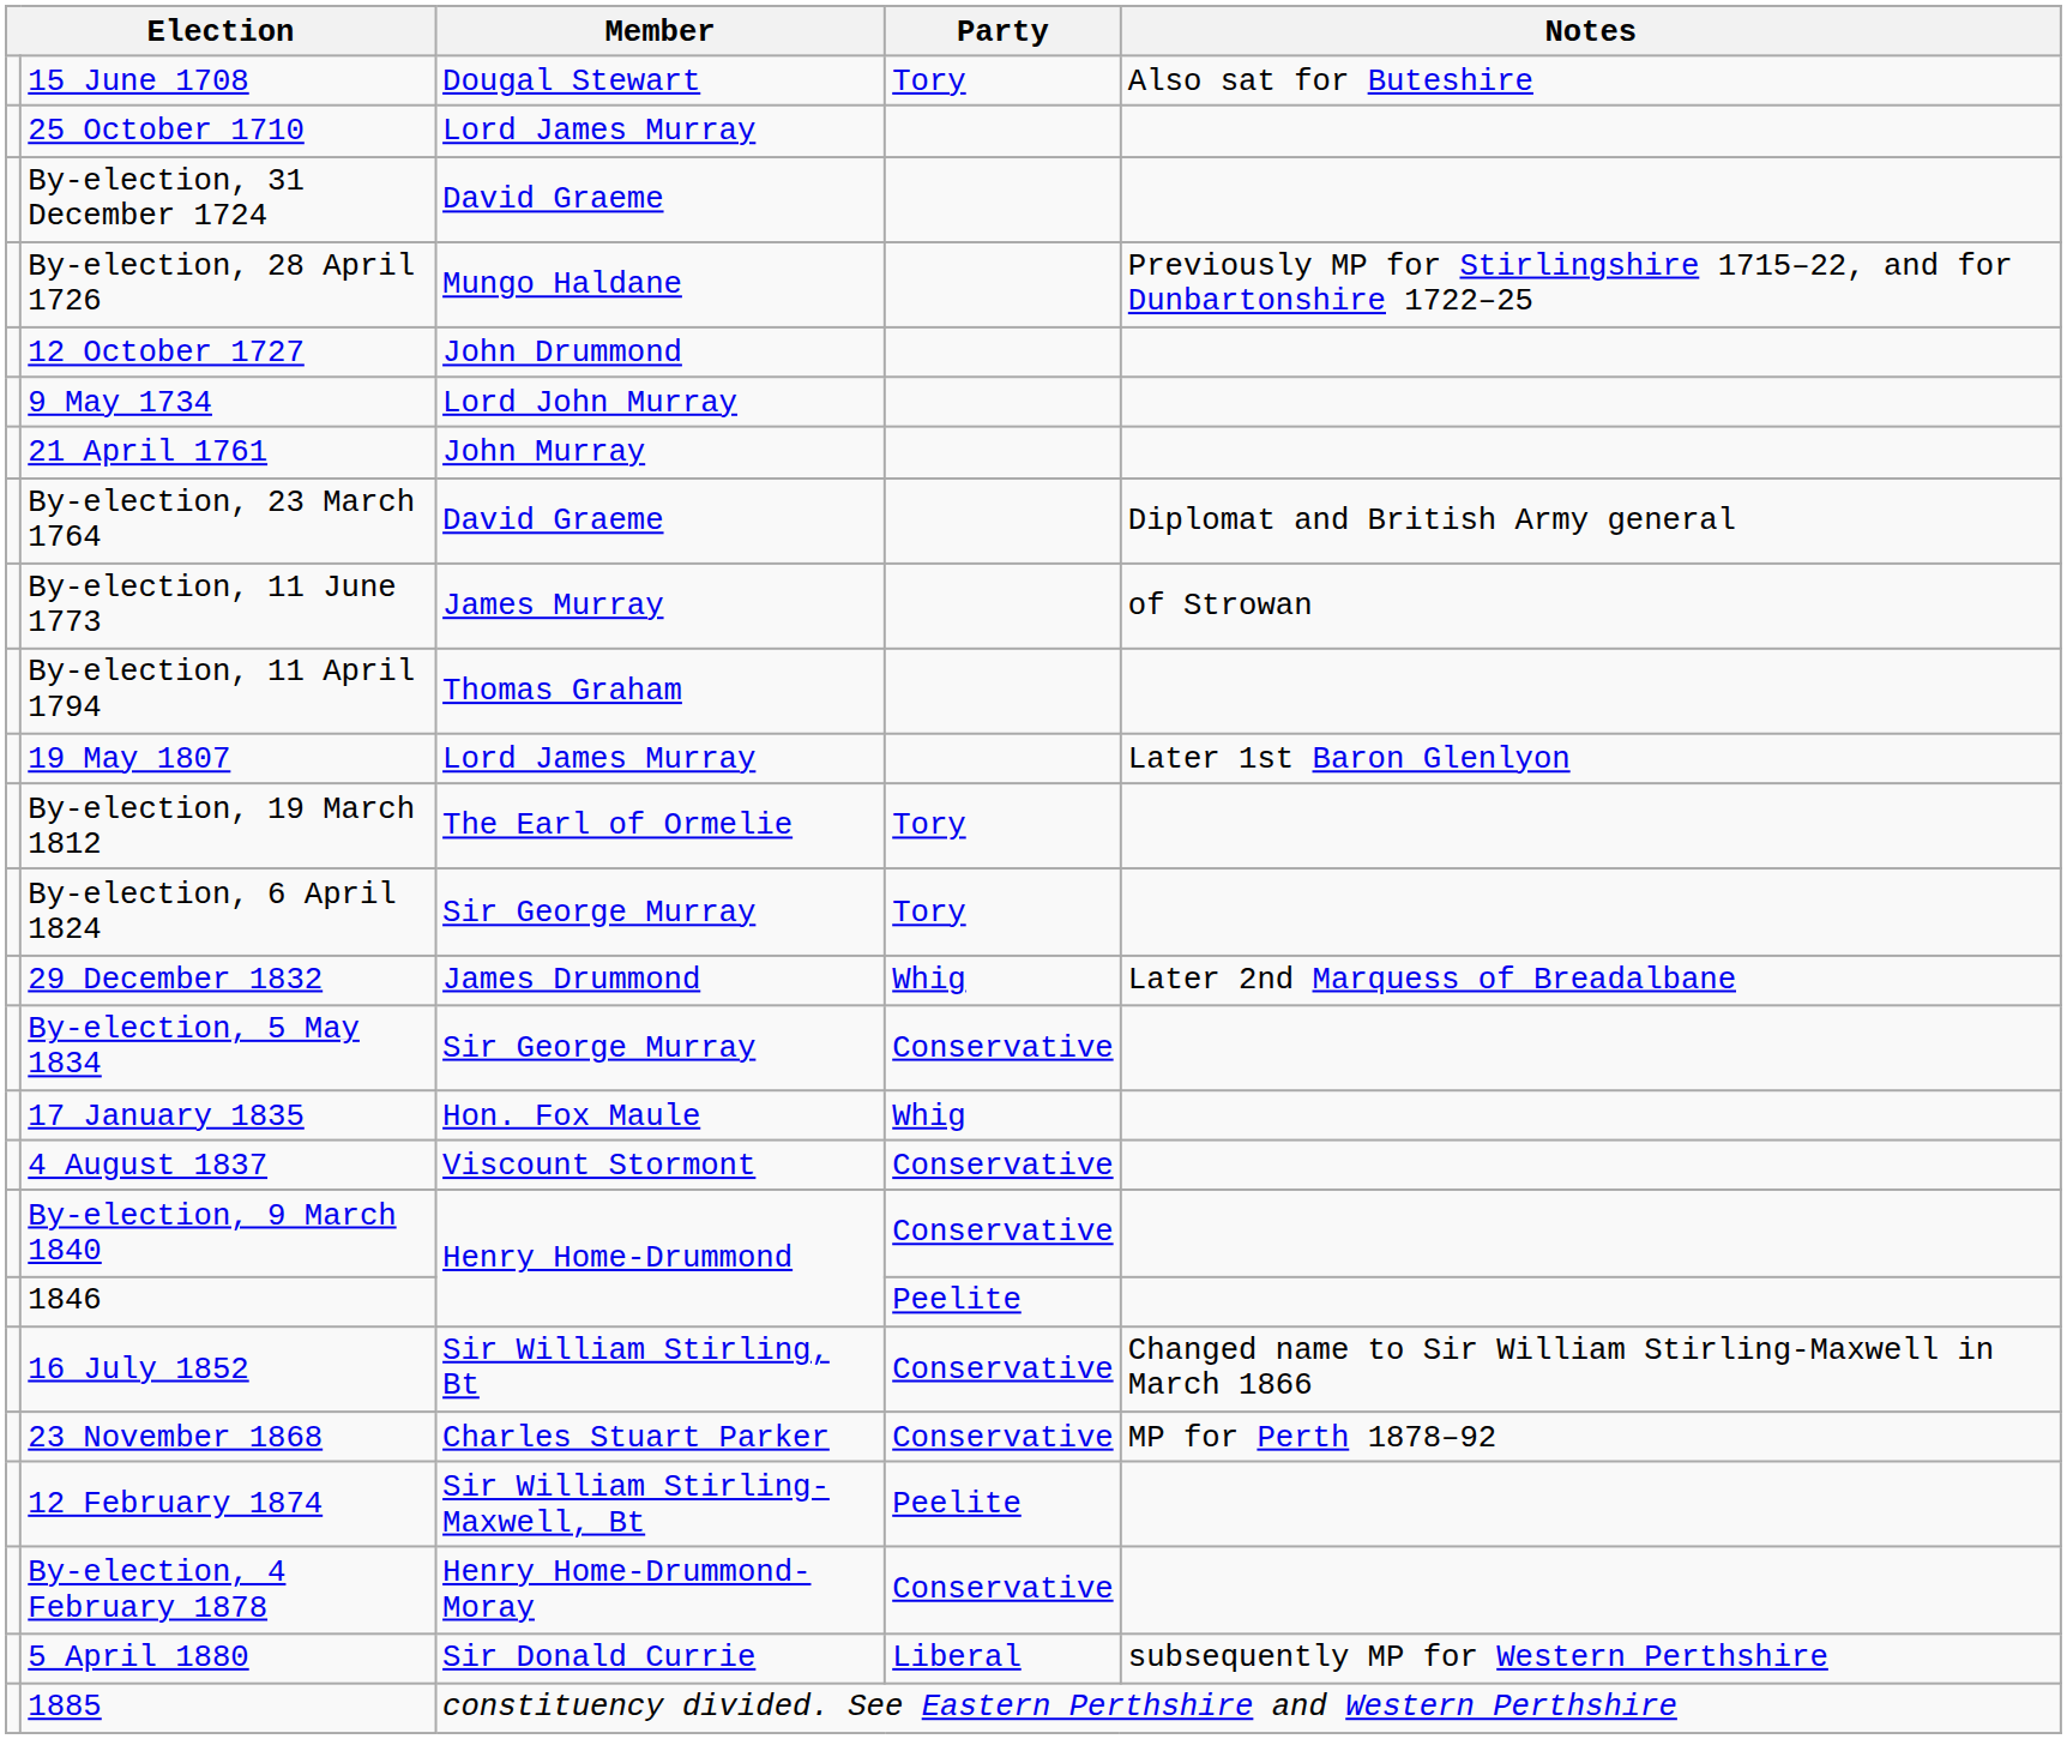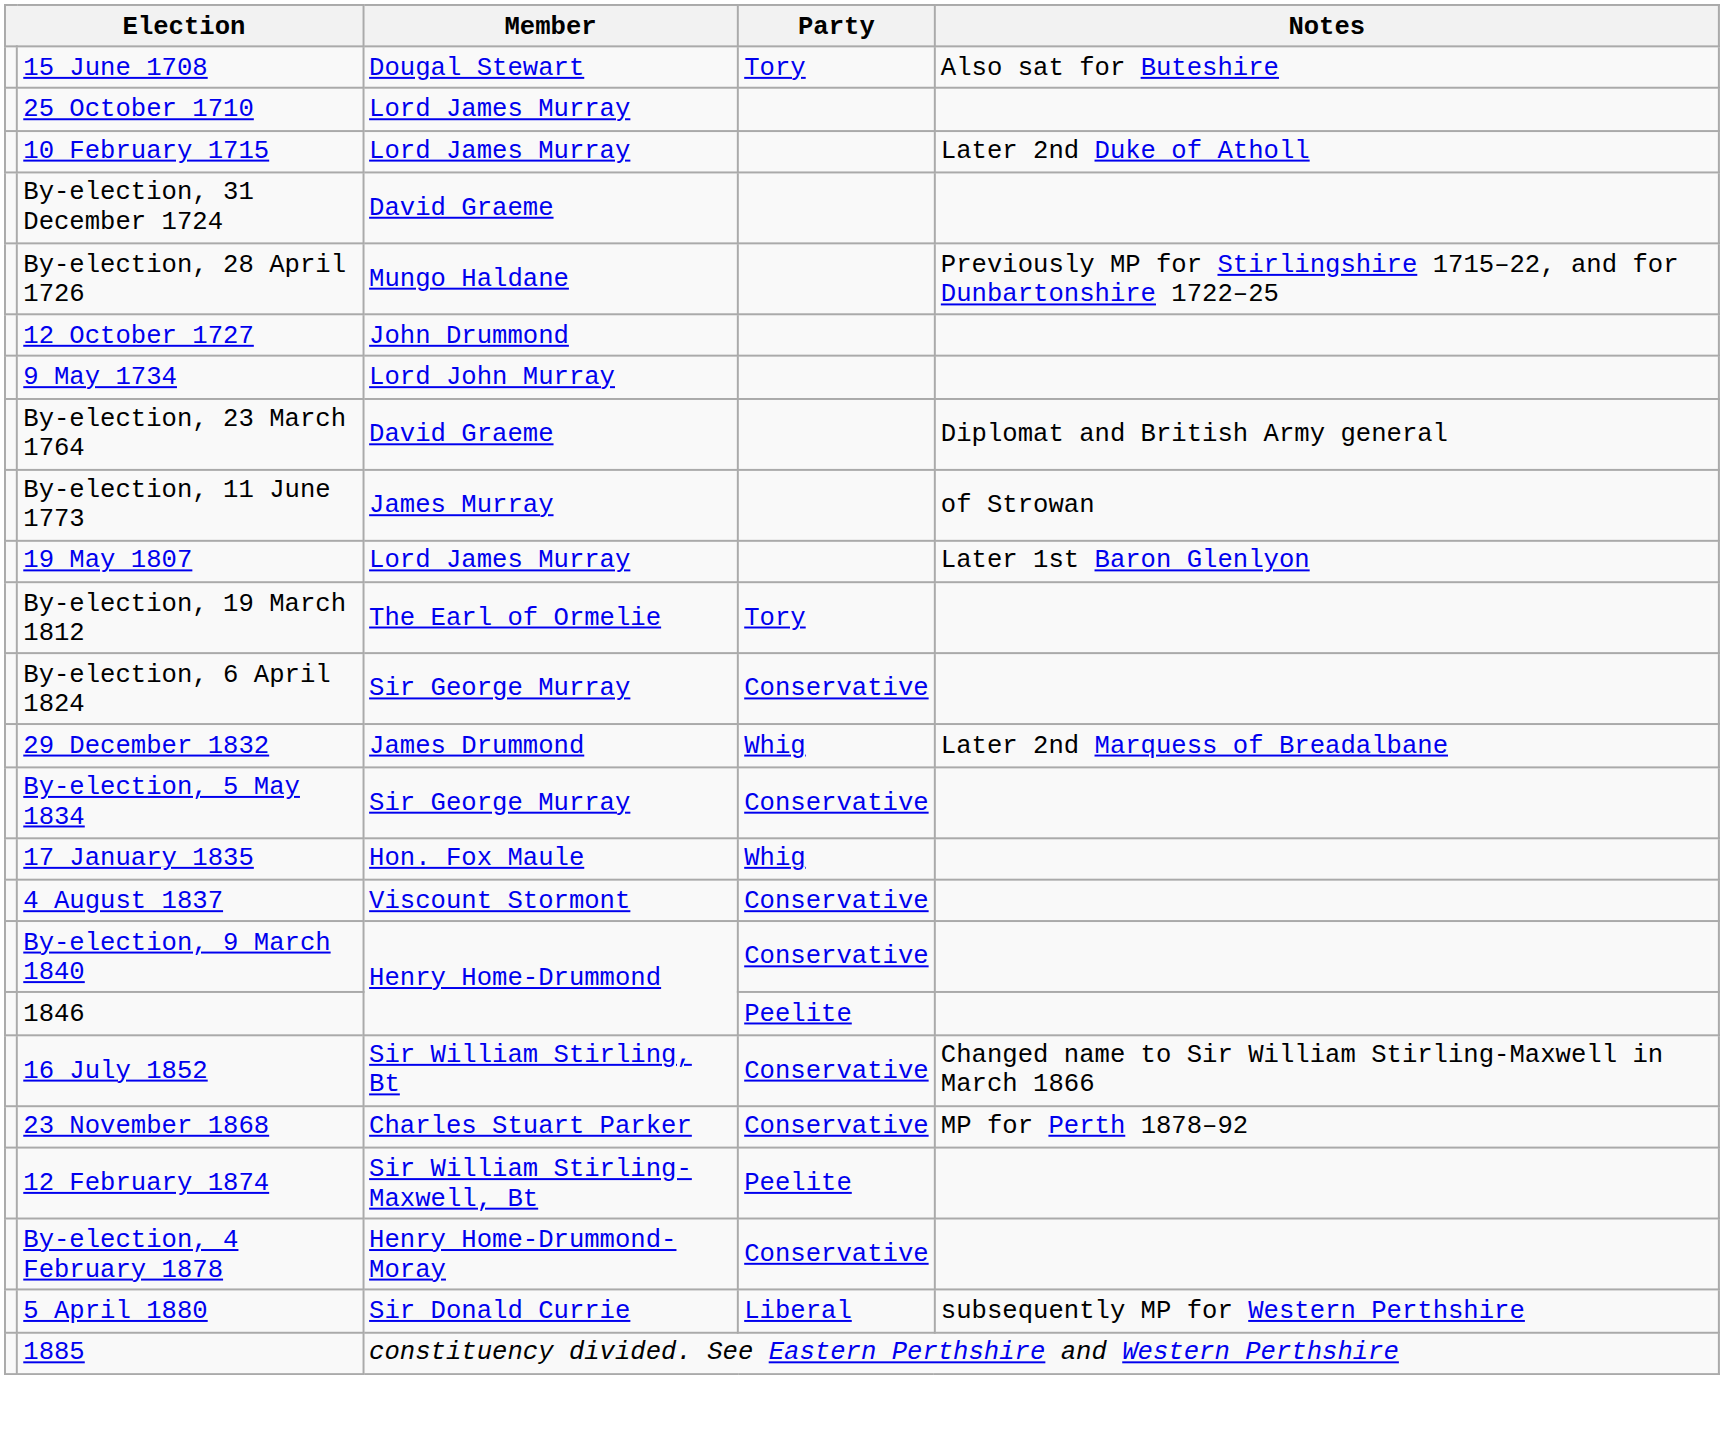+ row: 10 February 1715 | Lord James Murray | Later 2nd Duke of Atholl
- row: 21 April 1761 | John Murray
- row: By-election, 11 April 1794 | Thomas Graham
By-election, 6 April 1824 | Party: Tory -> Conservative
